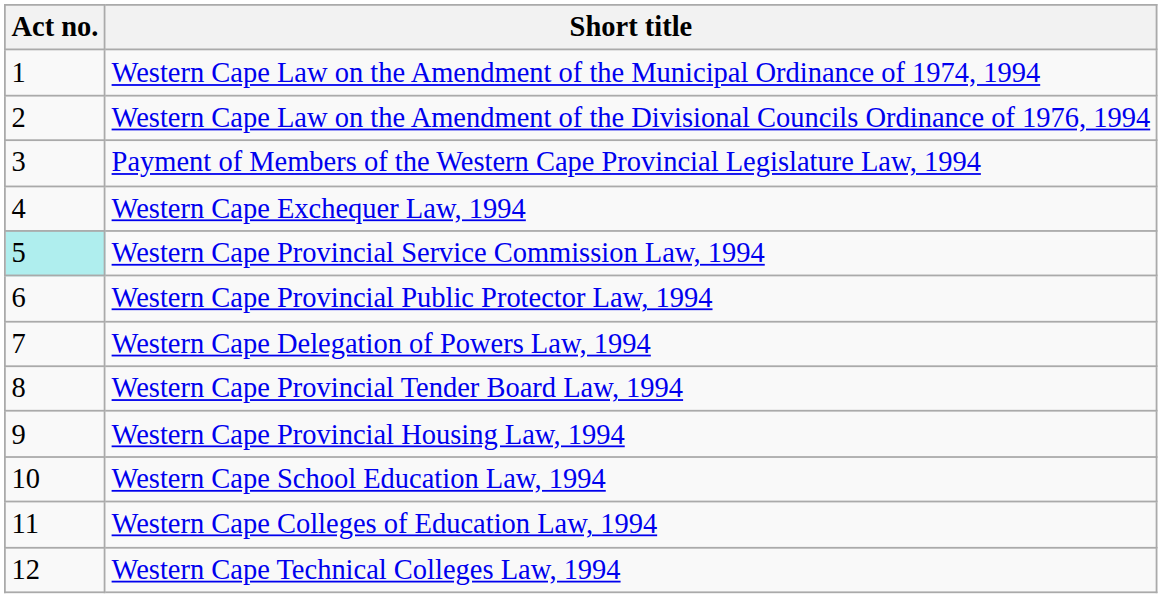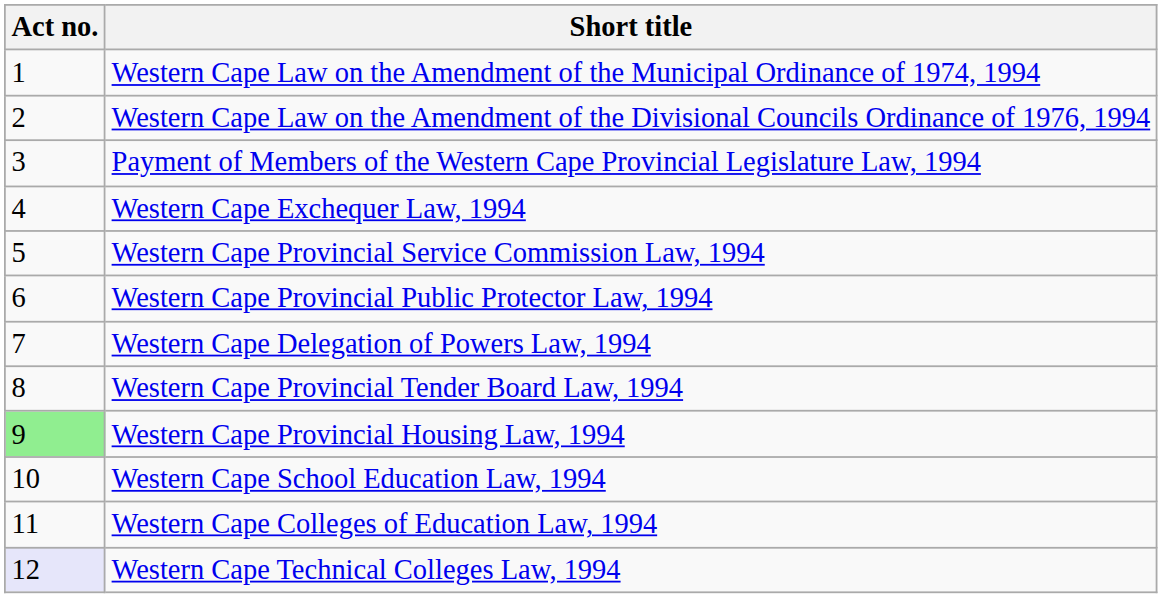Western Cape Provincial Service Commission Law, 1994 | Act no.: paleturquoise background -> no background
Western Cape Provincial Housing Law, 1994 | Act no.: no background -> lightgreen background
Western Cape Technical Colleges Law, 1994 | Act no.: no background -> lavender background
